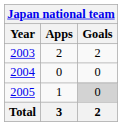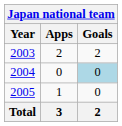2004 | Goals: no background -> lightblue background
2005 | Goals: lightgrey background -> no background
